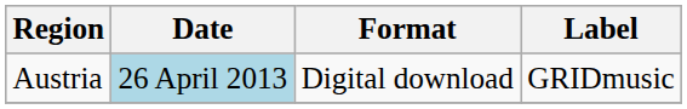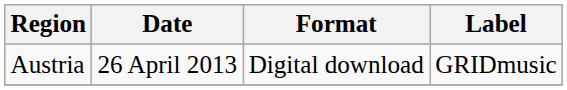Austria | Date: lightblue background -> no background
